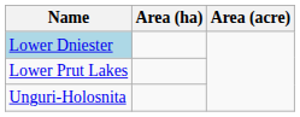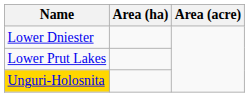Lower Dniester | Name: lightblue background -> no background
Unguri-Holosnita | Name: no background -> gold background
